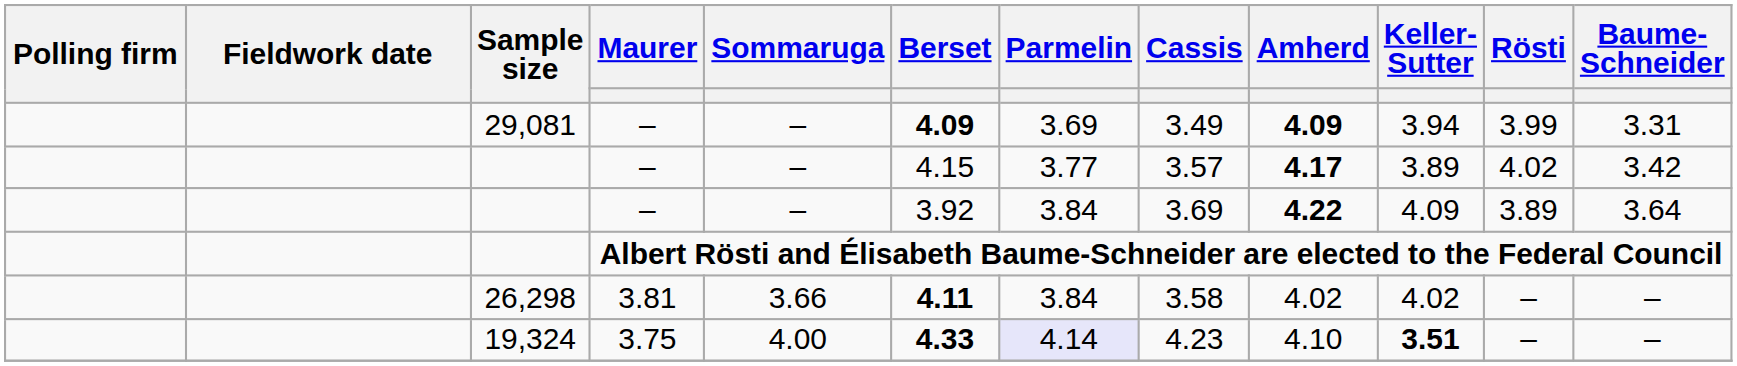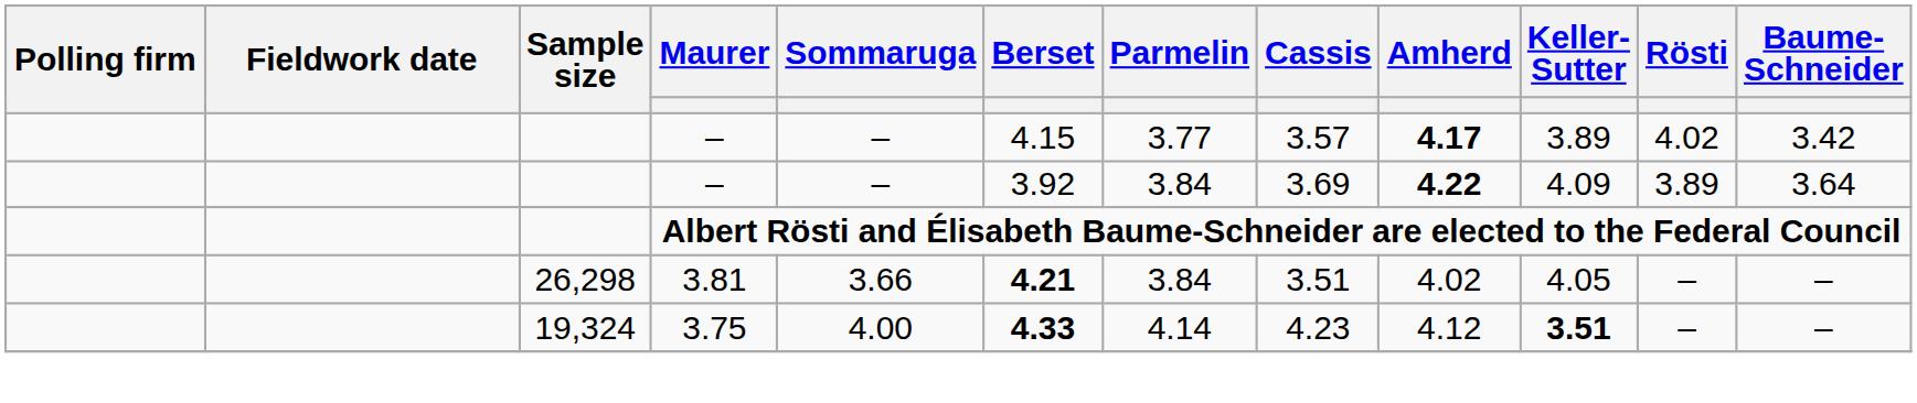- row: 29,081 | – | – | 4.09 | 3.69 | 3.49 | 4.09 | 3.94 | 3.99 | 3.31
26,298 | Berset: 4.11 -> 4.21
26,298 | Cassis: 3.58 -> 3.51
26,298 | Keller- Sutter: 4.02 -> 4.05
19,324 | Parmelin: lavender background -> no background
19,324 | Amherd: 4.10 -> 4.12
